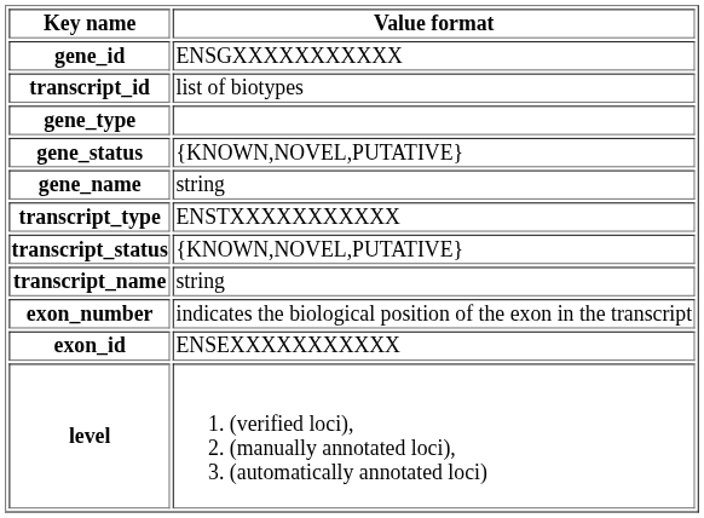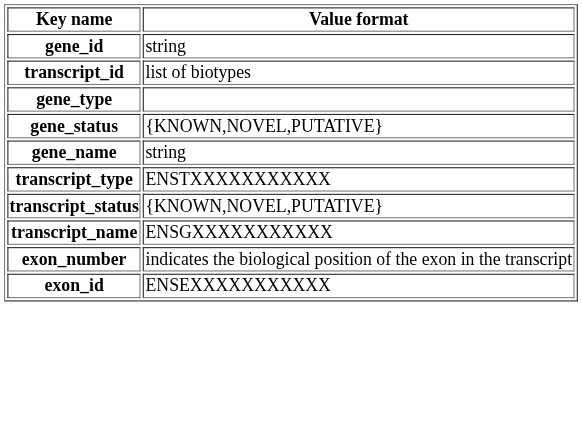gene_id | Value format: ENSGXXXXXXXXXXX -> string
transcript_name | Value format: string -> ENSGXXXXXXXXXXX
- row: level | (verified loci), (manually annotated loci), (automatically annotated loci)
